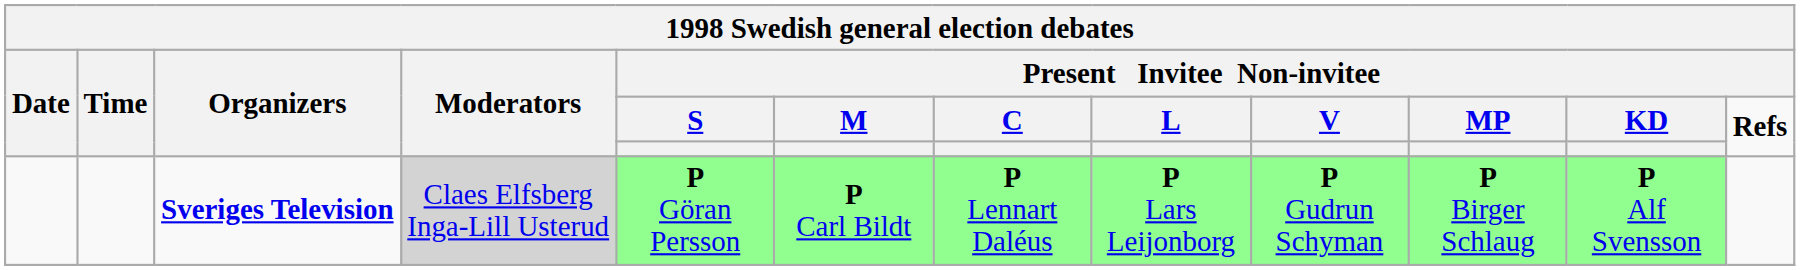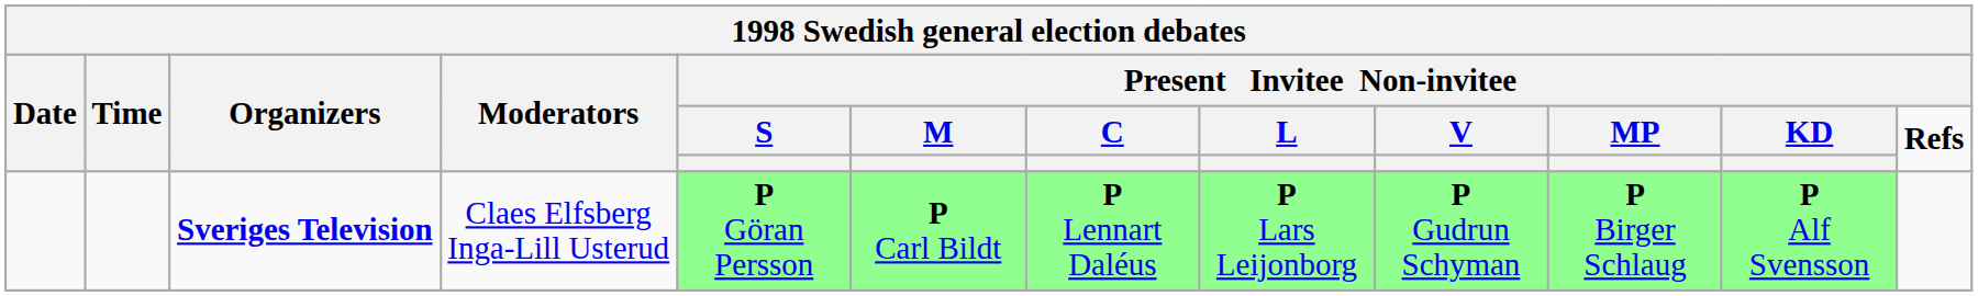row 5 | Moderators: lightgrey background -> no background
